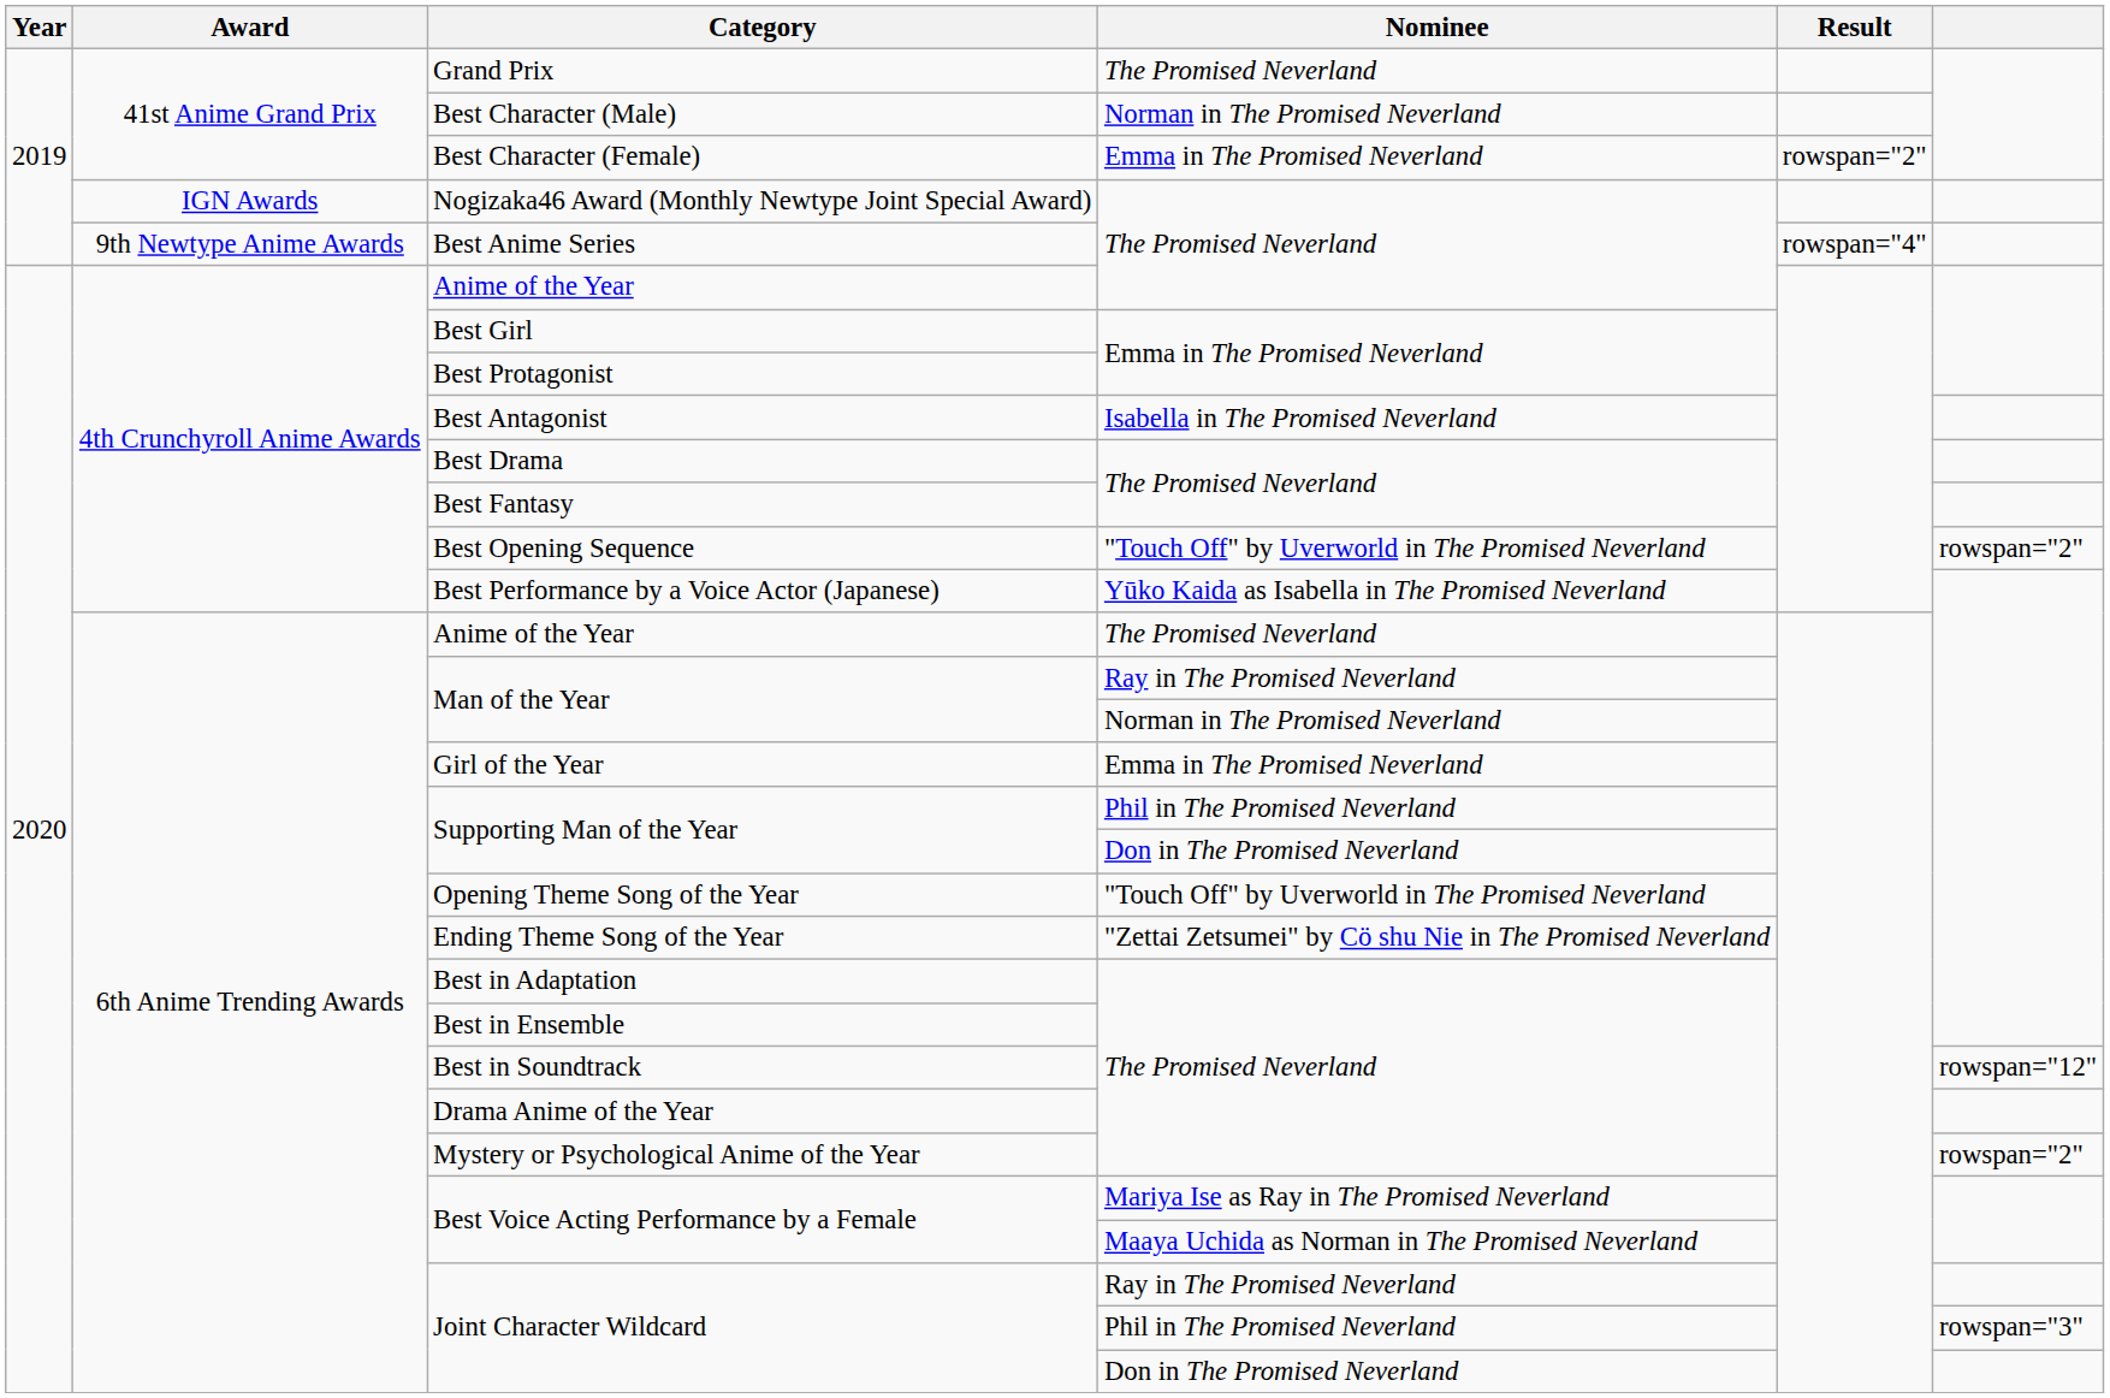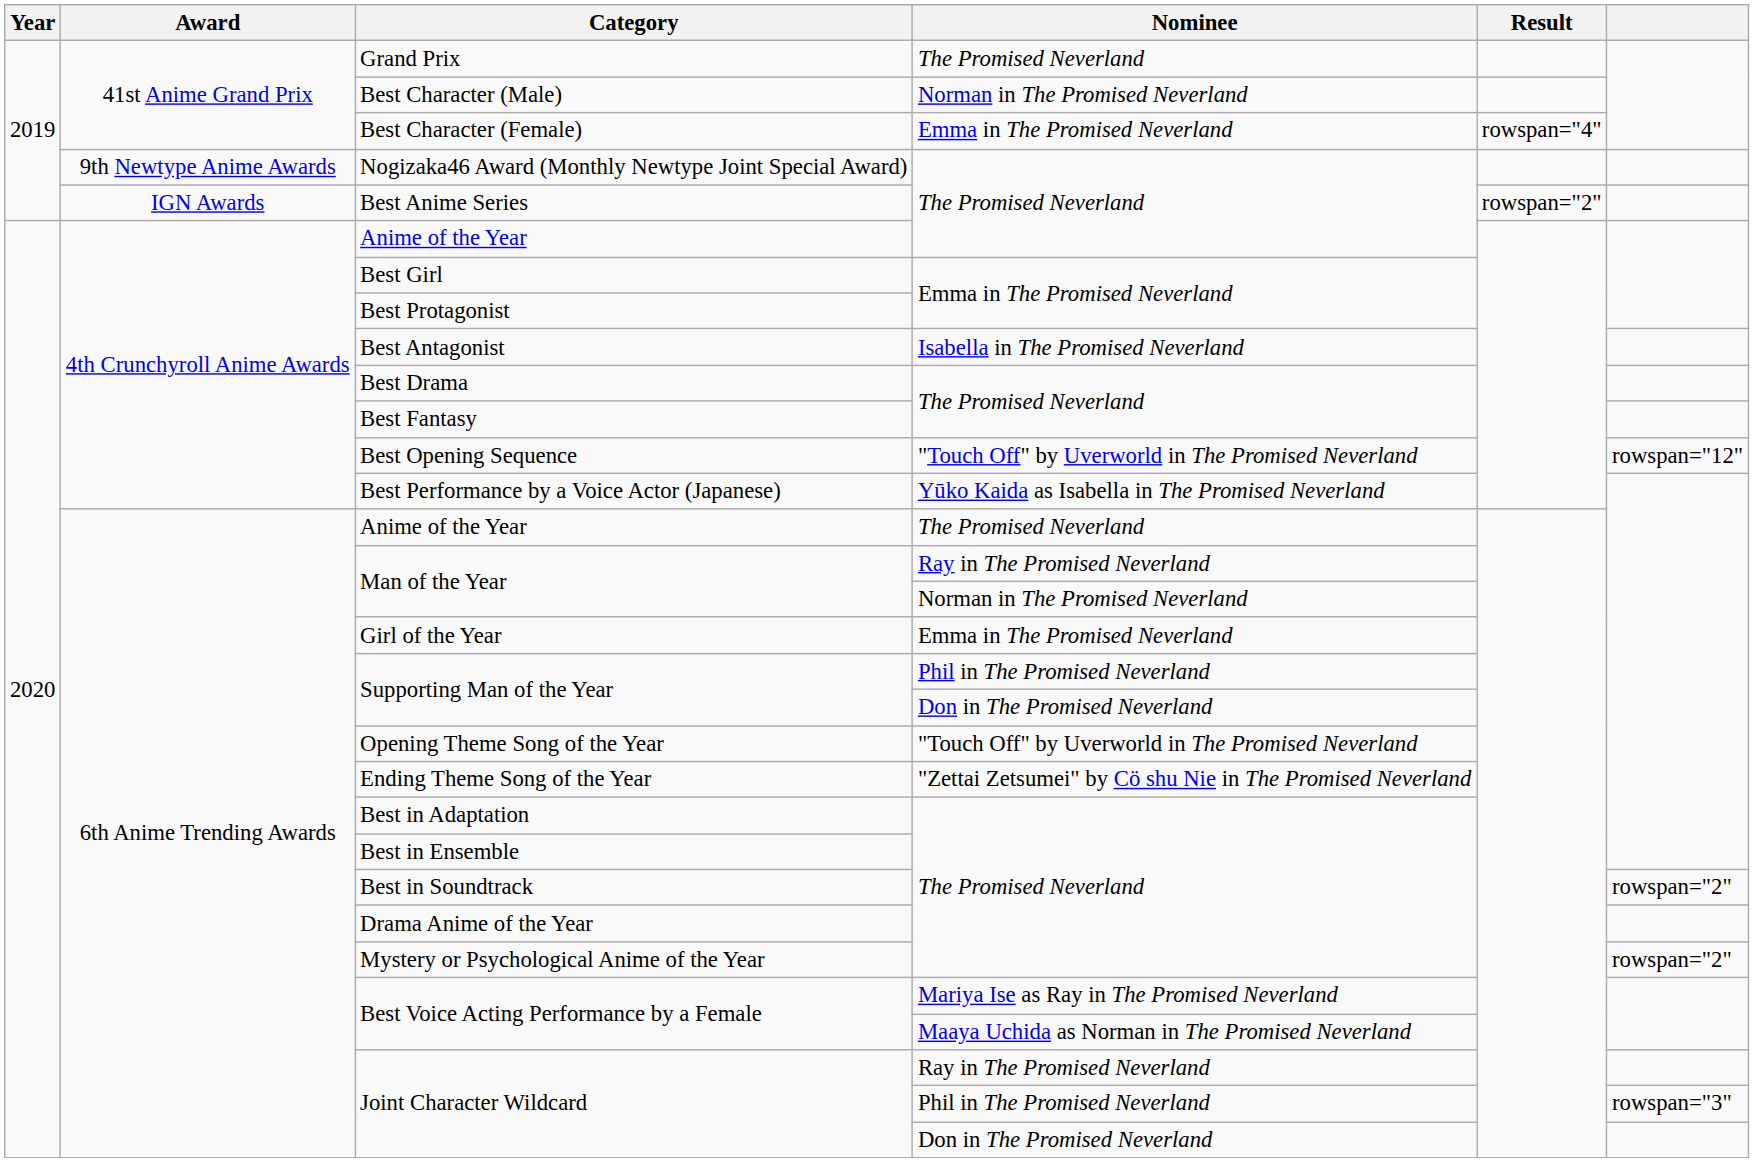Best Character (Female) | Result: rowspan="2" -> rowspan="4"
Nogizaka46 Award (Monthly Newtype Joint Special Award) | Award: IGN Awards -> 9th Newtype Anime Awards
Best Anime Series | Award: 9th Newtype Anime Awards -> IGN Awards
Best Anime Series | Result: rowspan="4" -> rowspan="2"
Best Opening Sequence | column 6: rowspan="2" -> rowspan="12"
Best in Soundtrack | column 6: rowspan="12" -> rowspan="2"
